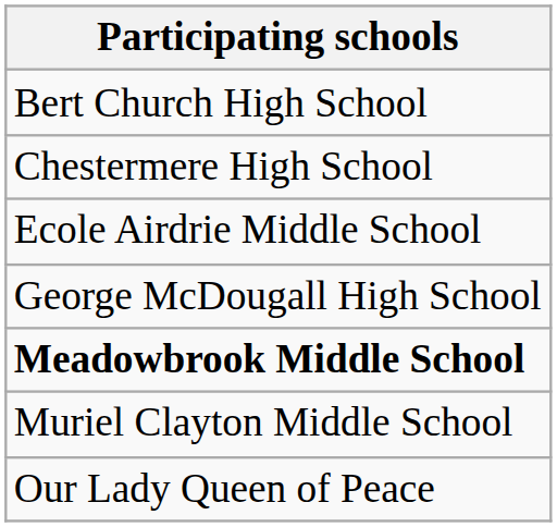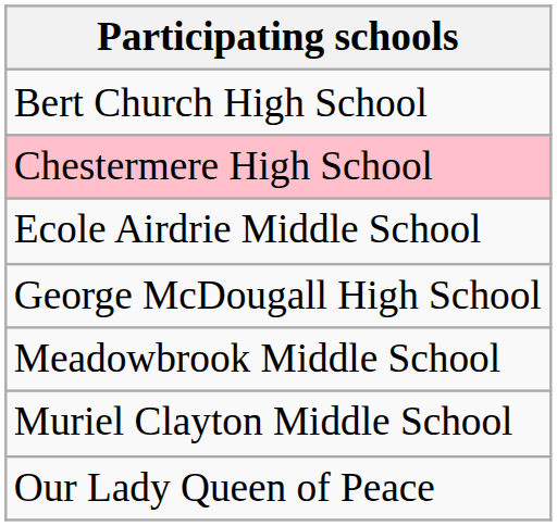row 3 | column 1: no background -> pink background
row 6 | column 1: bold -> normal
